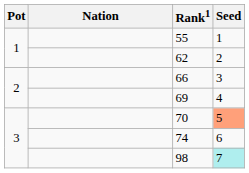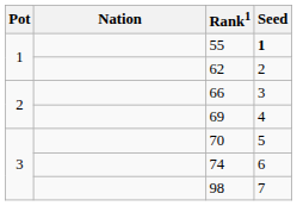55 | Seed: normal -> bold
70 | Seed: lightsalmon background -> no background
98 | Seed: paleturquoise background -> no background
